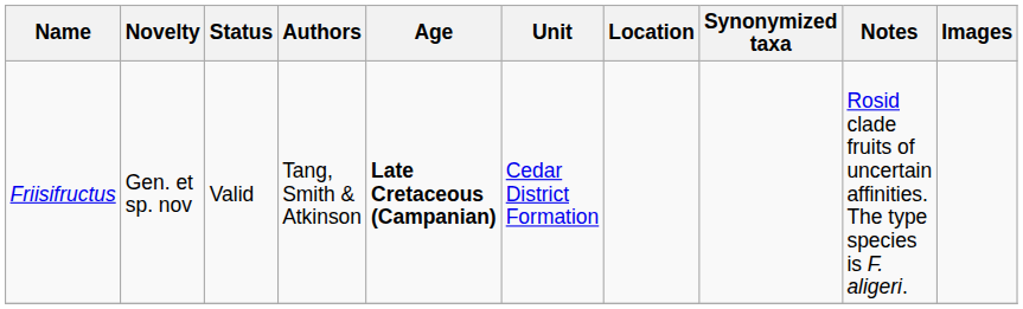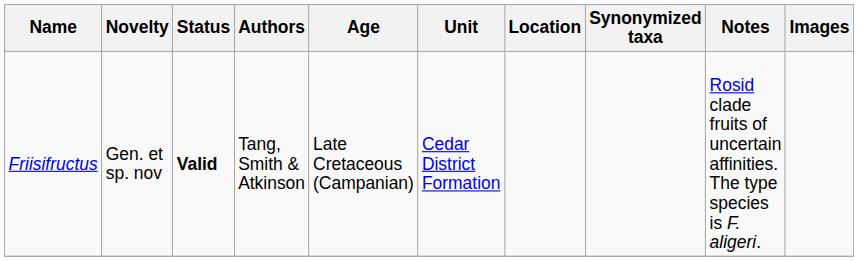Friisifructus | Status: normal -> bold
Friisifructus | Age: bold -> normal
